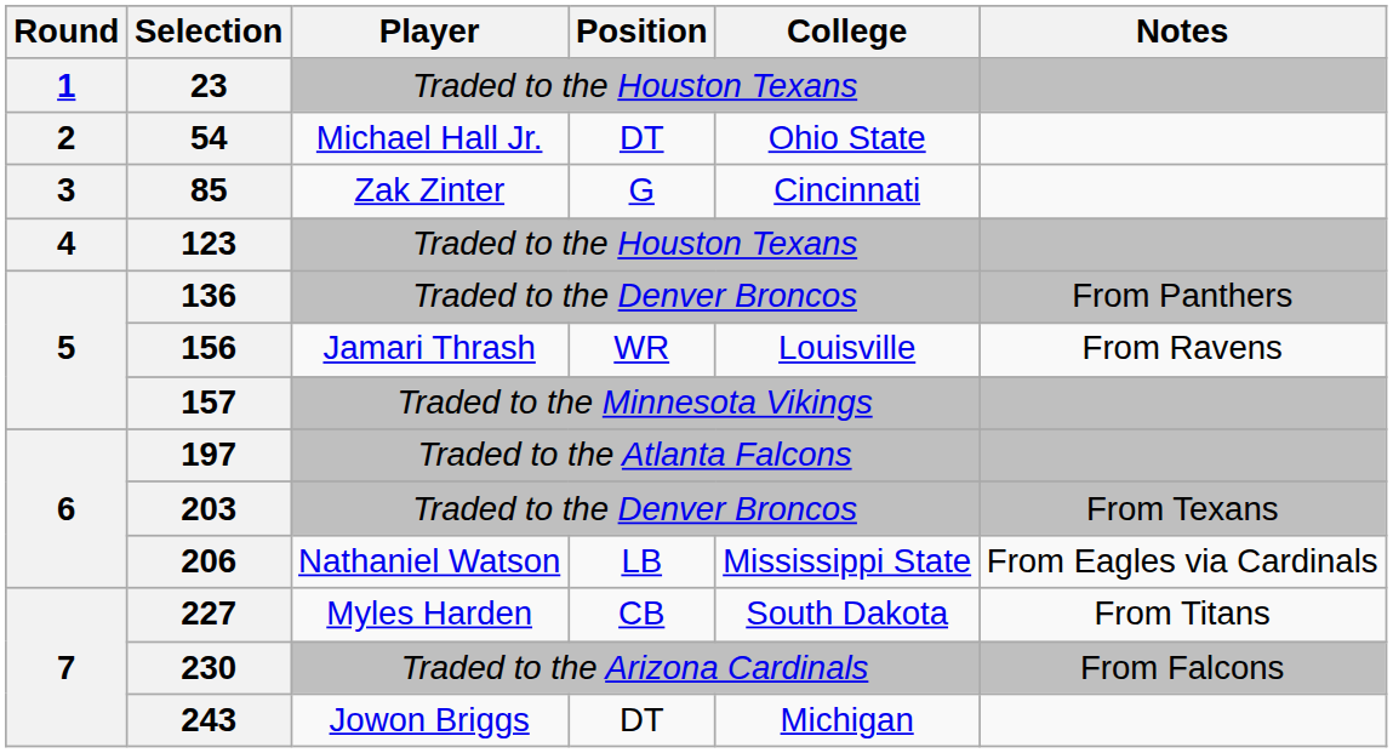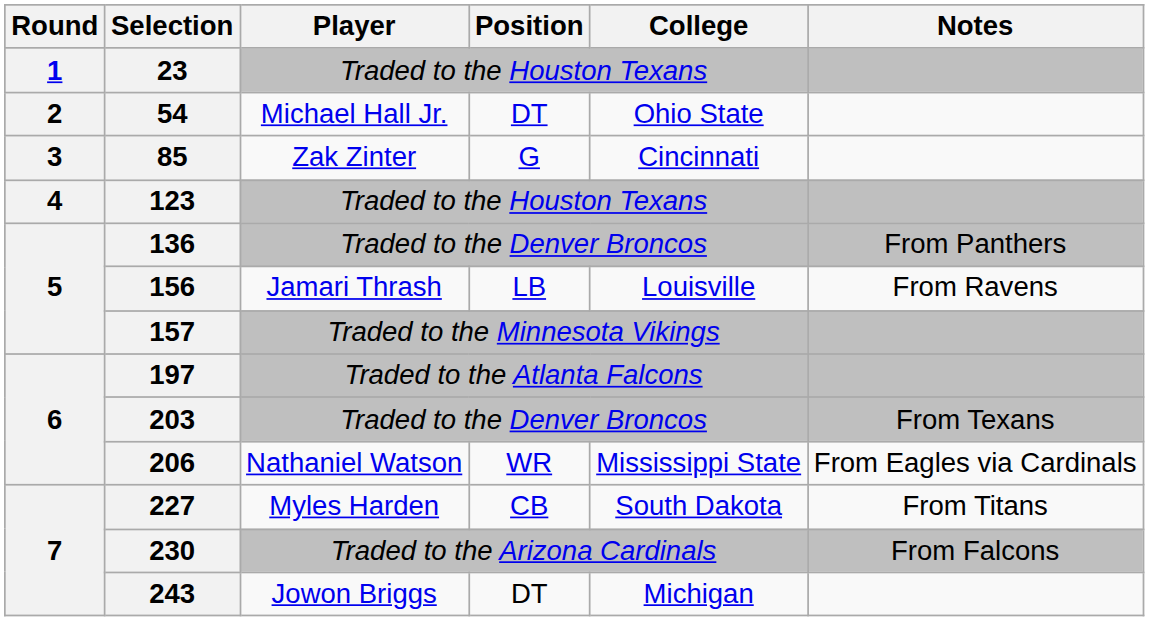156 | Position: WR -> LB
206 | Position: LB -> WR
